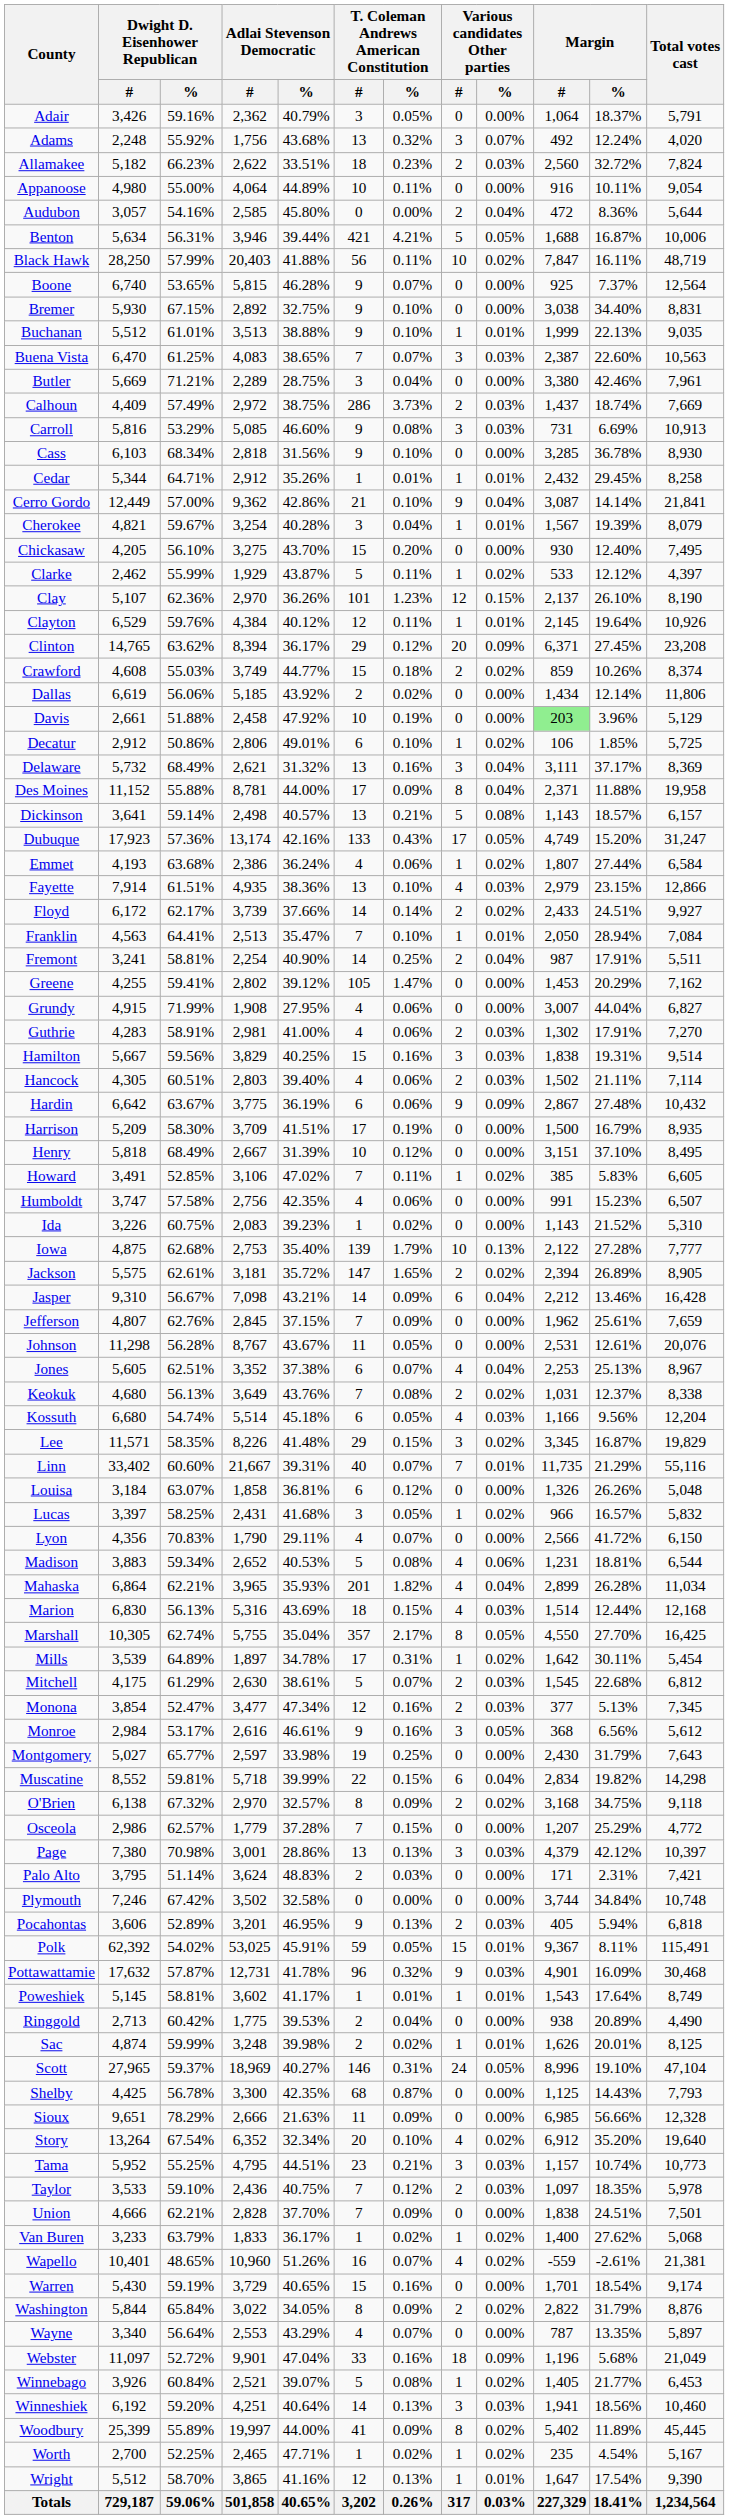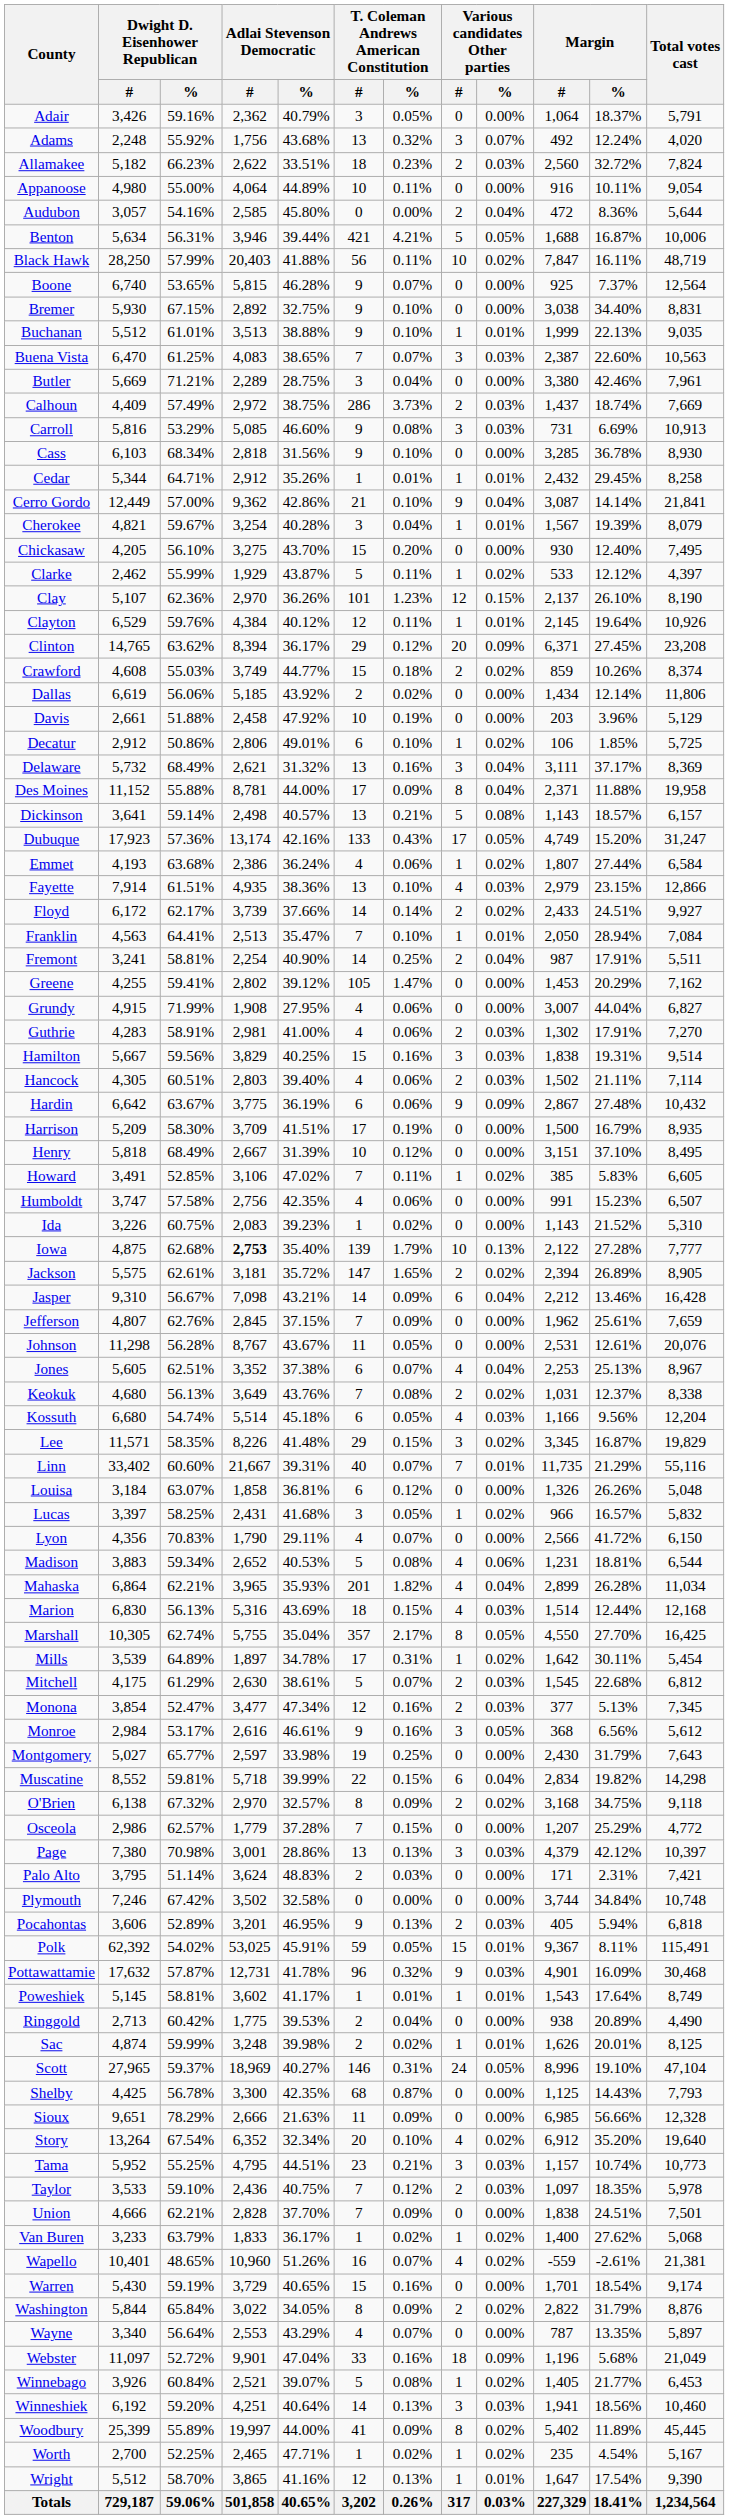Davis | Margin / #: lightgreen background -> no background
Iowa | Adlai Stevenson Democratic / #: normal -> bold
